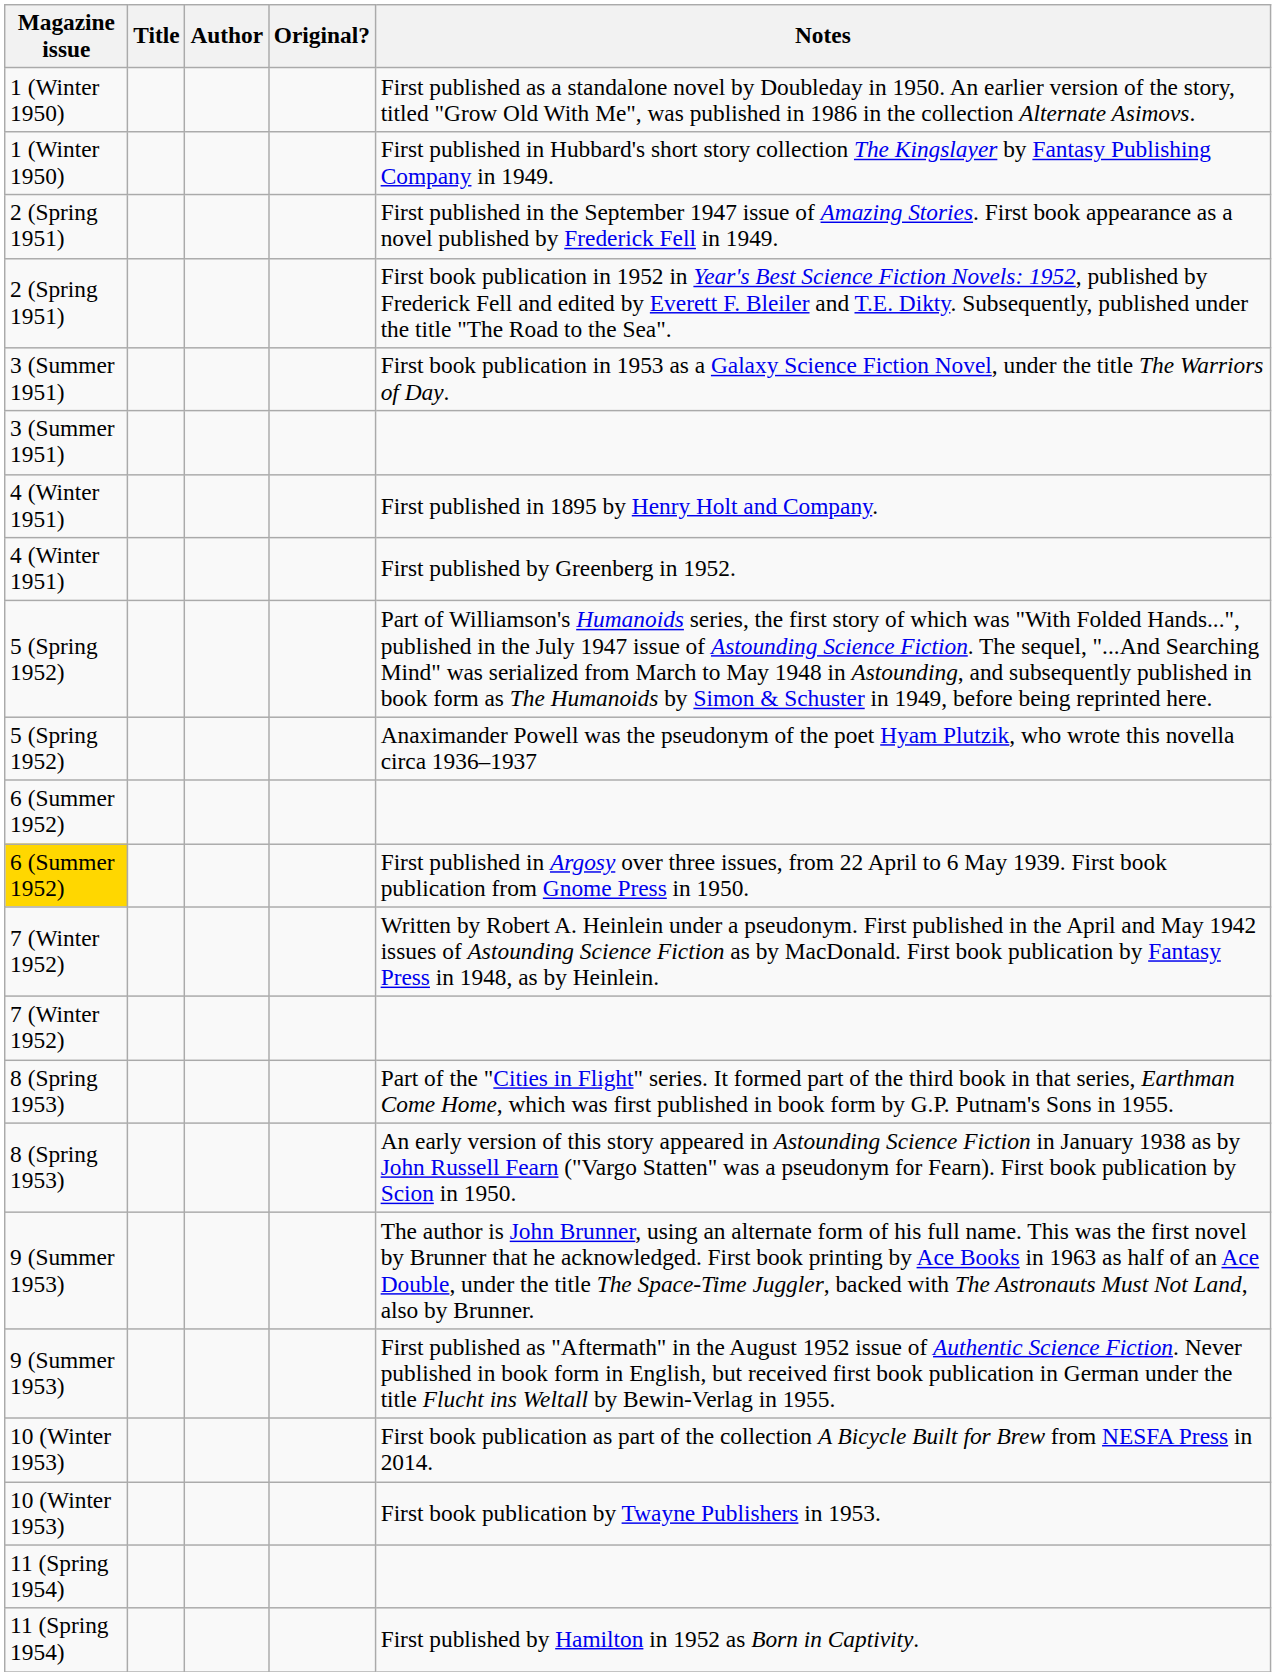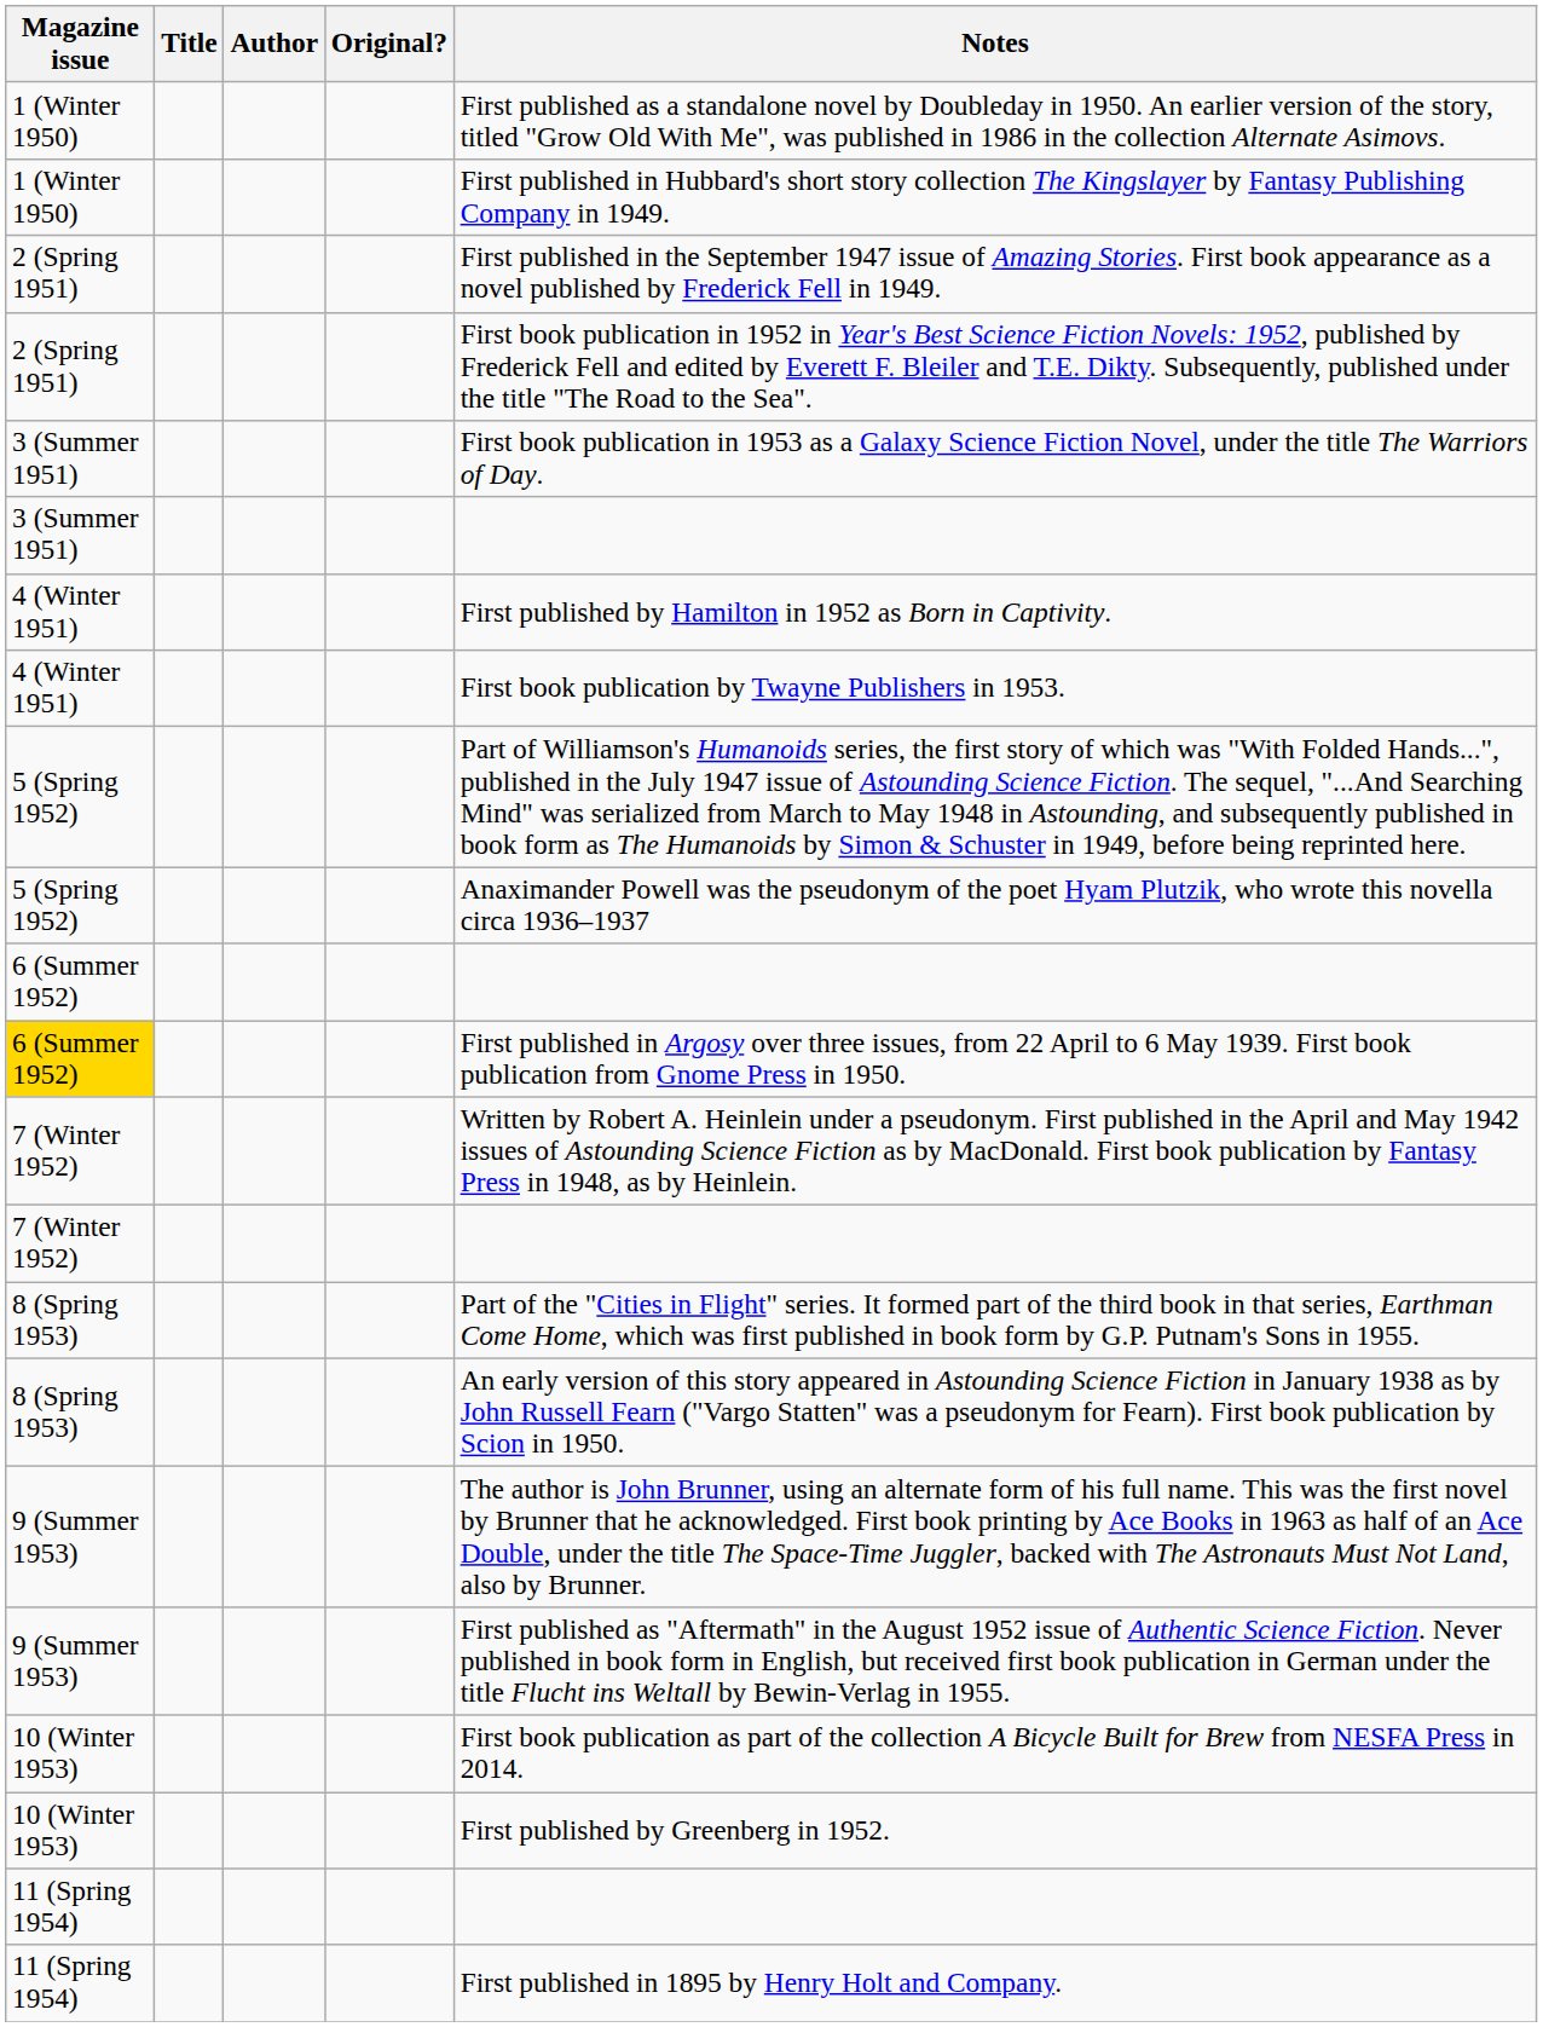row 8 | Notes: First published in 1895 by Henry Holt and Company. -> First published by Hamilton in 1952 as Born in Captivity.
row 9 | Notes: First published by Greenberg in 1952. -> First book publication by Twayne Publishers in 1953.
row 21 | Notes: First book publication by Twayne Publishers in 1953. -> First published by Greenberg in 1952.
row 23 | Notes: First published by Hamilton in 1952 as Born in Captivity. -> First published in 1895 by Henry Holt and Company.
